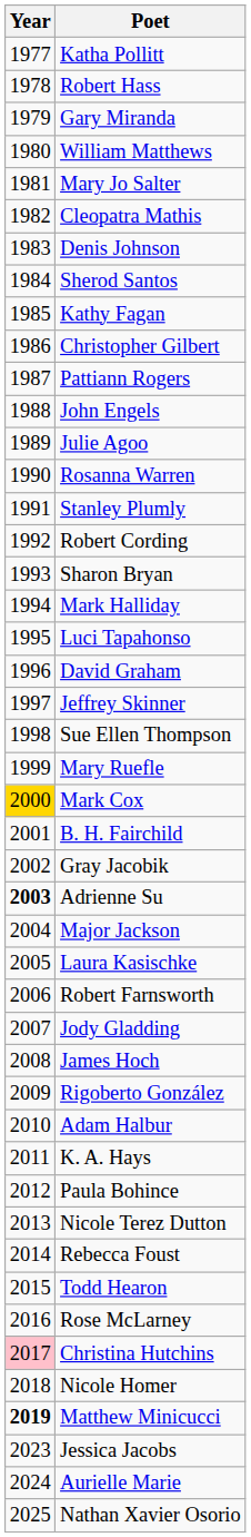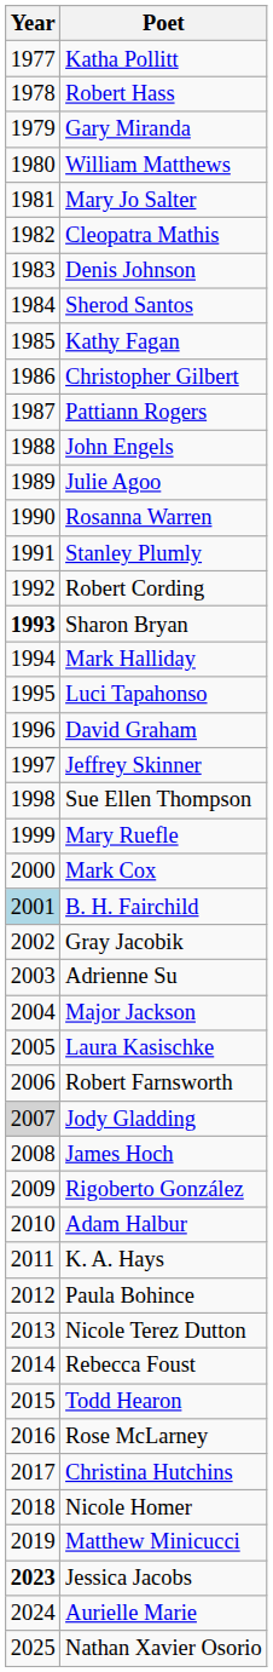Sharon Bryan | Year: normal -> bold
Mark Cox | Year: gold background -> no background
B. H. Fairchild | Year: no background -> lightblue background
Adrienne Su | Year: bold -> normal
Jody Gladding | Year: no background -> lightgrey background
Christina Hutchins | Year: pink background -> no background
Matthew Minicucci | Year: bold -> normal
Jessica Jacobs | Year: normal -> bold
